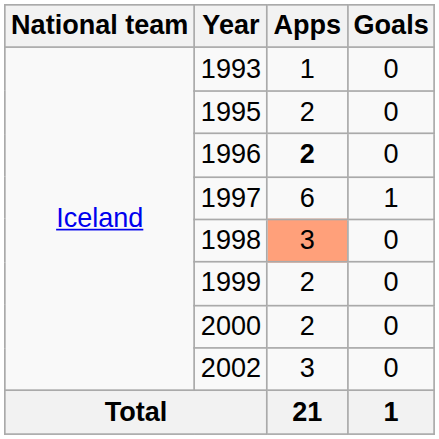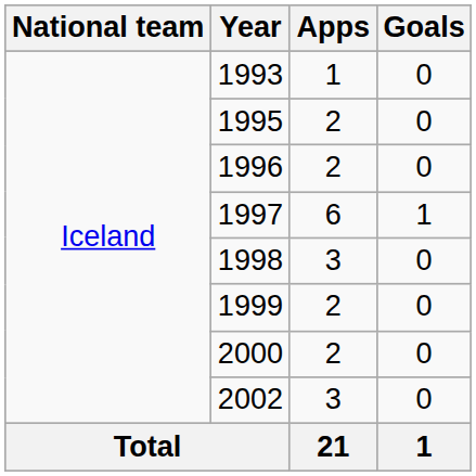1996 | Apps: bold -> normal
1998 | Apps: lightsalmon background -> no background
